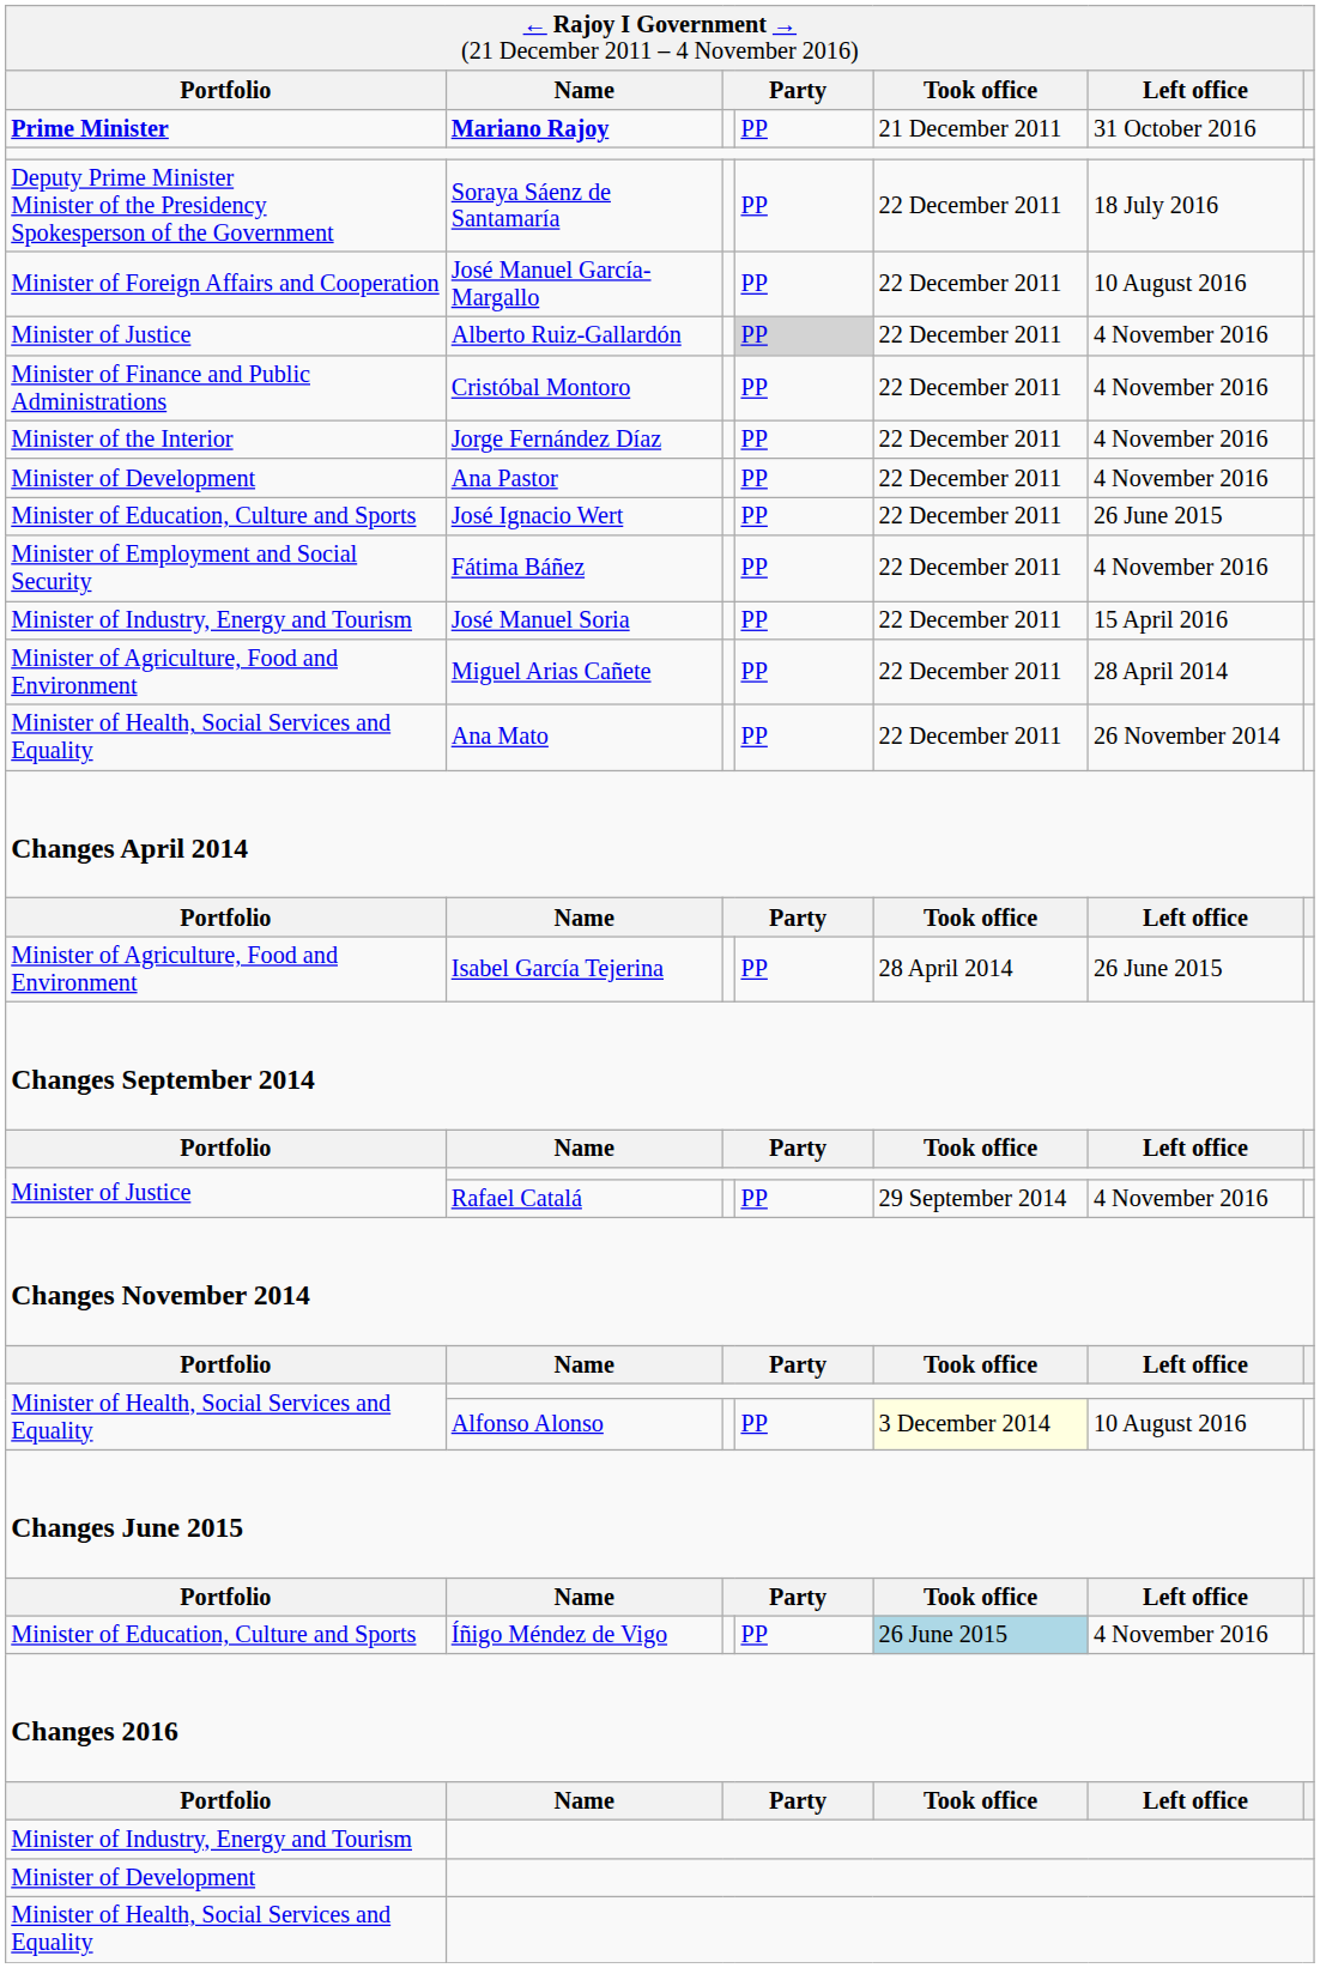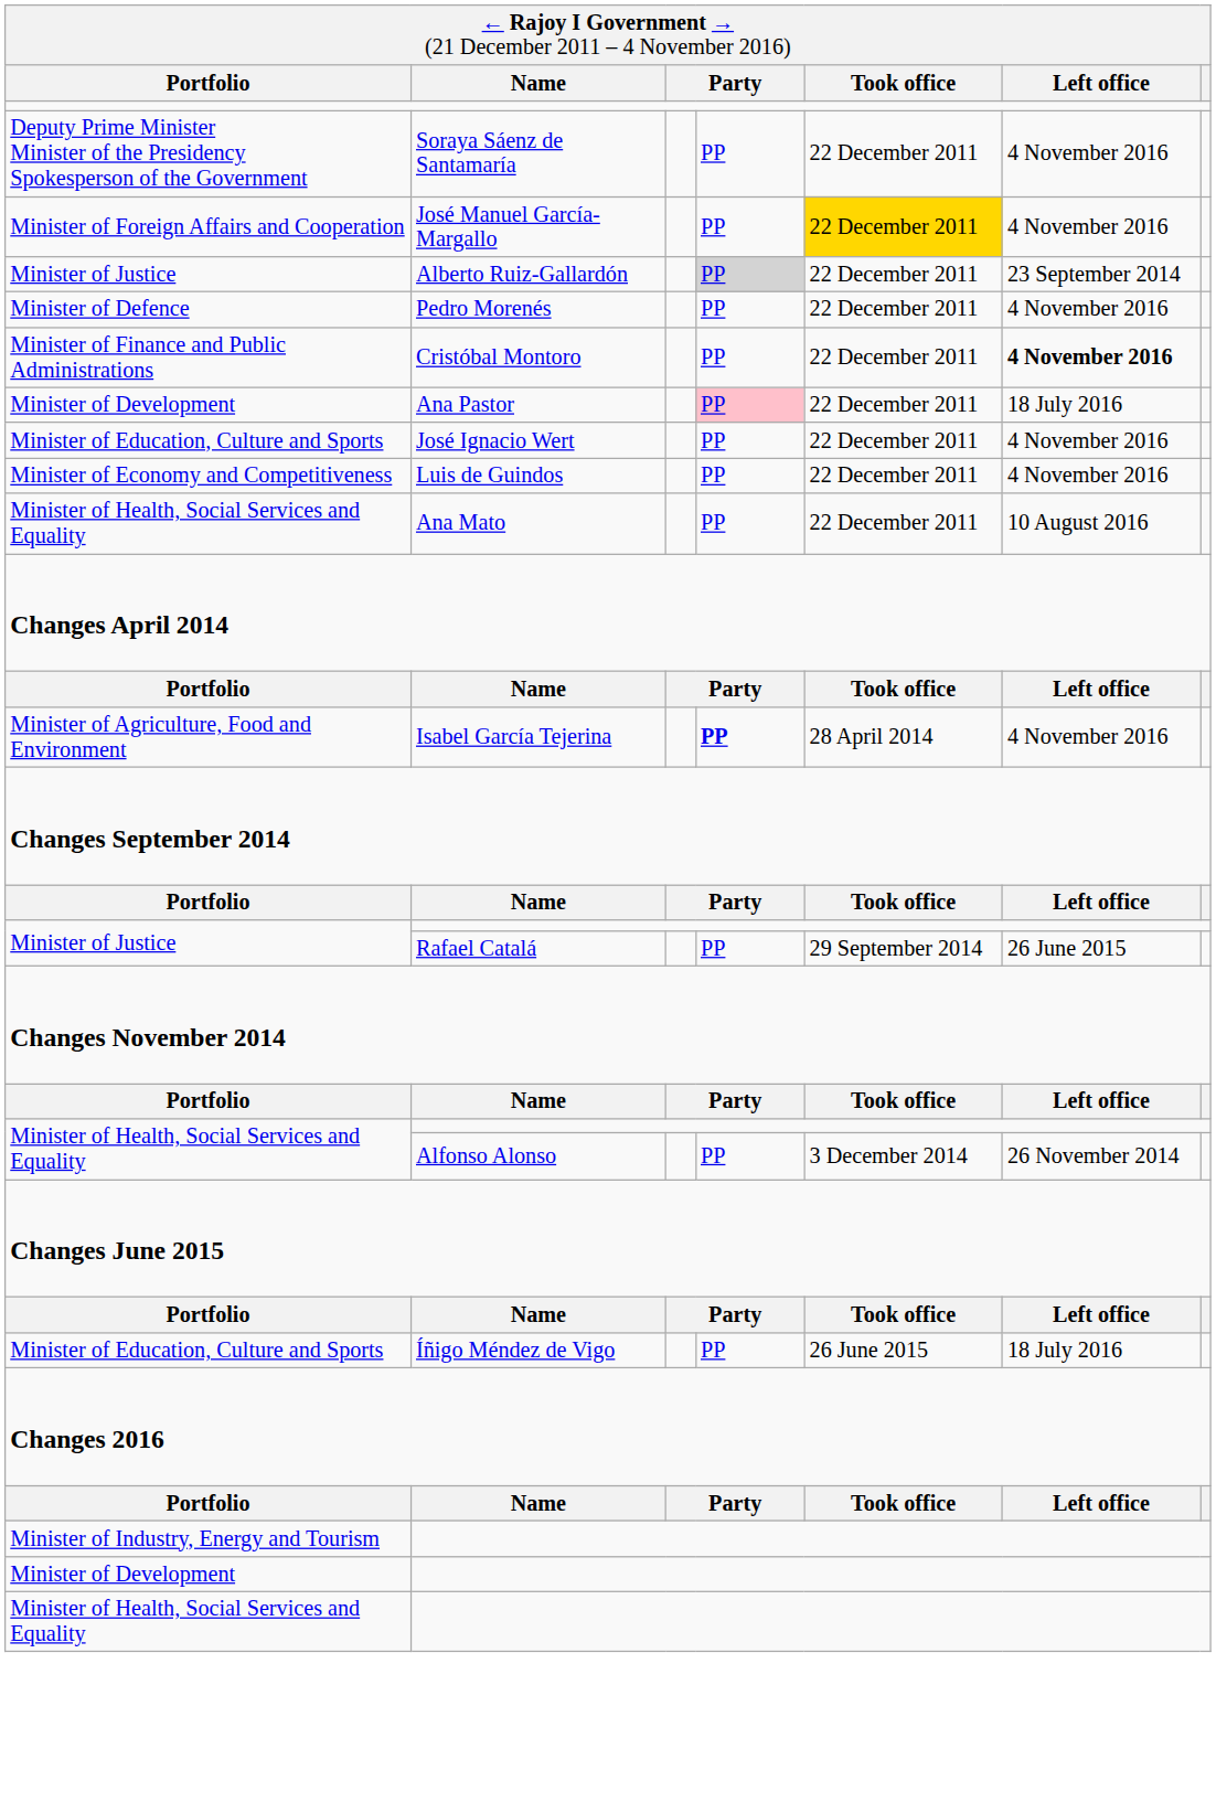- row: Prime Minister | Mariano Rajoy | PP | 21 December 2011 | 31 October 2016
Soraya Sáenz de Santamaría | column 6: 18 July 2016 -> 4 November 2016
José Manuel García-Margallo | column 5: no background -> gold background
José Manuel García-Margallo | column 6: 10 August 2016 -> 4 November 2016
Alberto Ruiz-Gallardón | column 6: 4 November 2016 -> 23 September 2014
+ row: Minister of Defence | Pedro Morenés | PP | 22 December 2011 | 4 November 2016
Cristóbal Montoro | column 6: normal -> bold
- row: Minister of the Interior | Jorge Fernández Díaz | PP | 22 December 2011 | 4 November 2016
Ana Pastor | column 4: no background -> pink background
Ana Pastor | column 6: 4 November 2016 -> 18 July 2016
José Ignacio Wert | column 6: 26 June 2015 -> 4 November 2016
- row: Minister of Employment and Social Security | Fátima Báñez | PP | 22 December 2011 | 4 November 2016
- row: Minister of Industry, Energy and Tourism | José Manuel Soria | PP | 22 December 2011 | 15 April 2016
- row: Minister of Agriculture, Food and Environment | Miguel Arias Cañete | PP | 22 December 2011 | 28 April 2014
+ row: Minister of Economy and Competitiveness | Luis de Guindos | PP | 22 December 2011 | 4 November 2016
Ana Mato | column 6: 26 November 2014 -> 10 August 2016
Isabel García Tejerina | column 4: normal -> bold
Isabel García Tejerina | column 6: 26 June 2015 -> 4 November 2016
Rafael Catalá | column 6: 4 November 2016 -> 26 June 2015
Alfonso Alonso | column 5: lightyellow background -> no background
Alfonso Alonso | column 6: 10 August 2016 -> 26 November 2014
Íñigo Méndez de Vigo | column 5: lightblue background -> no background
Íñigo Méndez de Vigo | column 6: 4 November 2016 -> 18 July 2016
